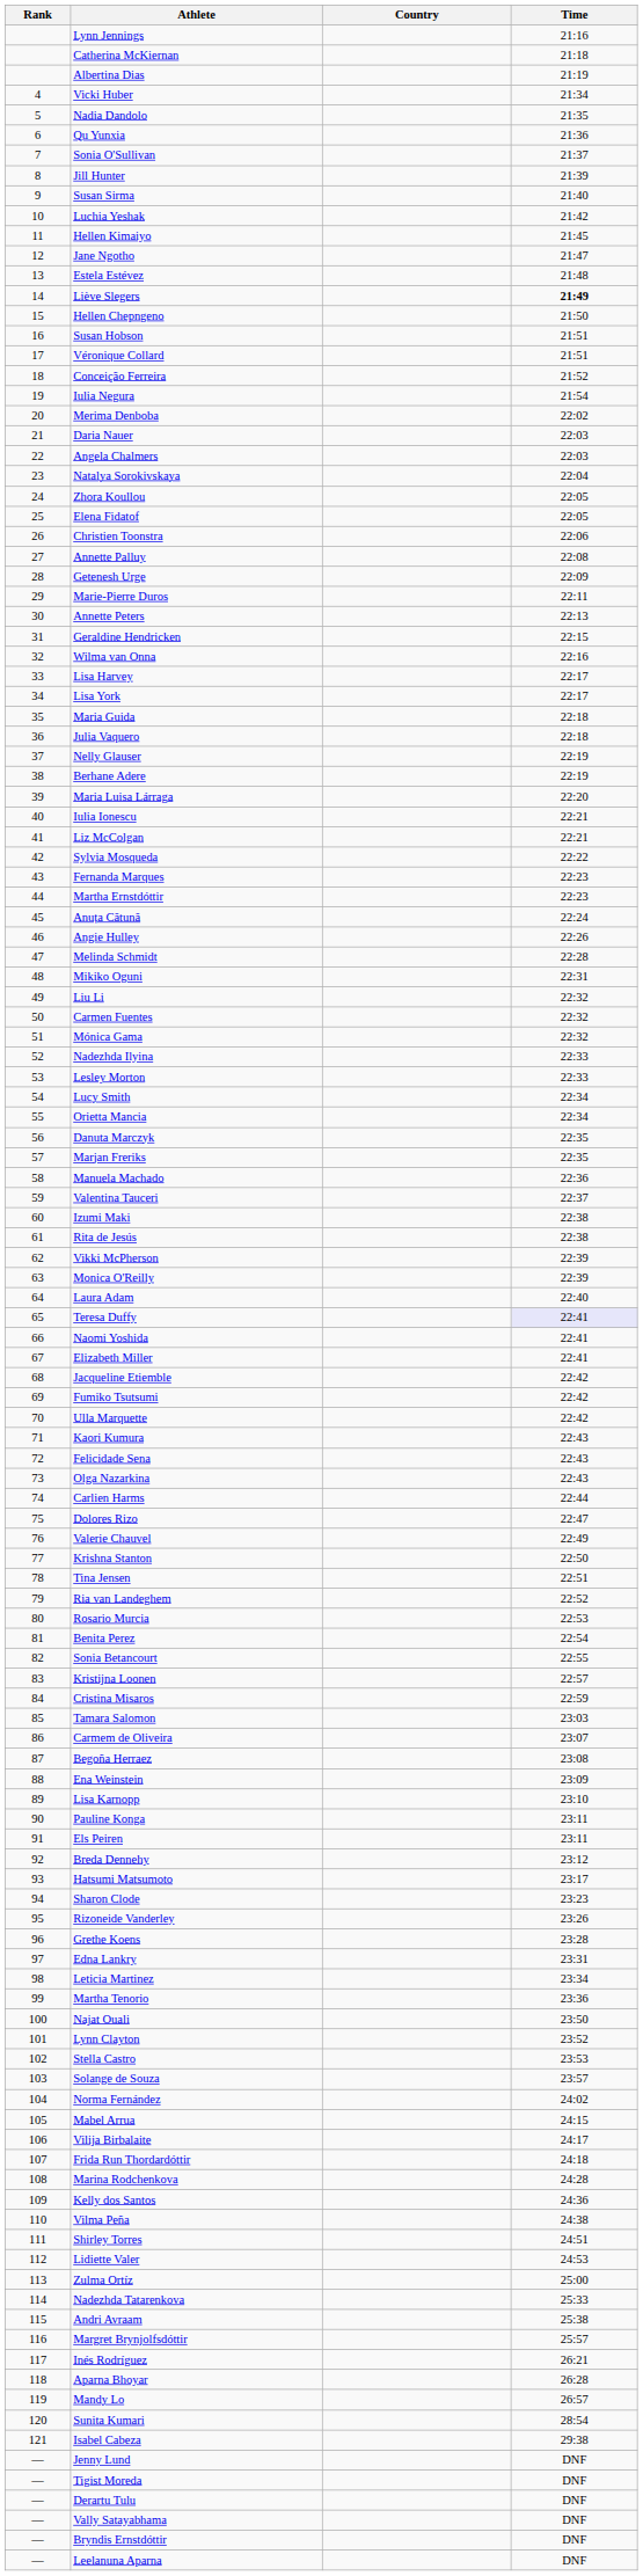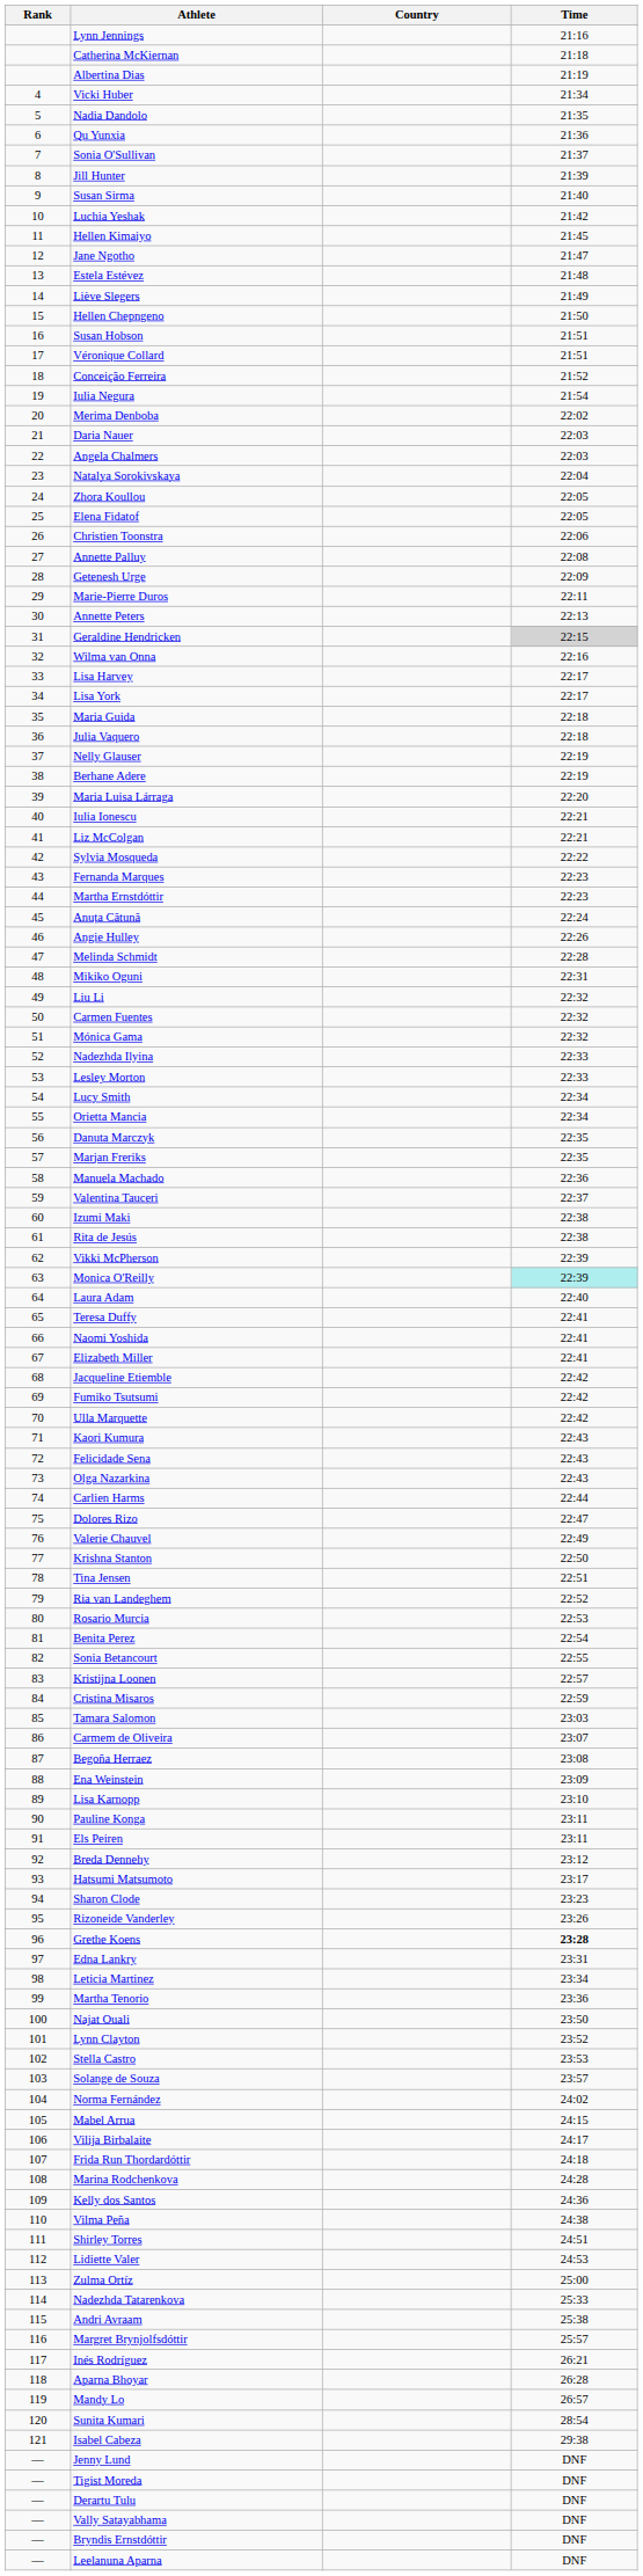Liève Slegers | Time: bold -> normal
Geraldine Hendricken | Time: no background -> lightgrey background
Monica O'Reilly | Time: no background -> paleturquoise background
Teresa Duffy | Time: lavender background -> no background
Grethe Koens | Time: normal -> bold
